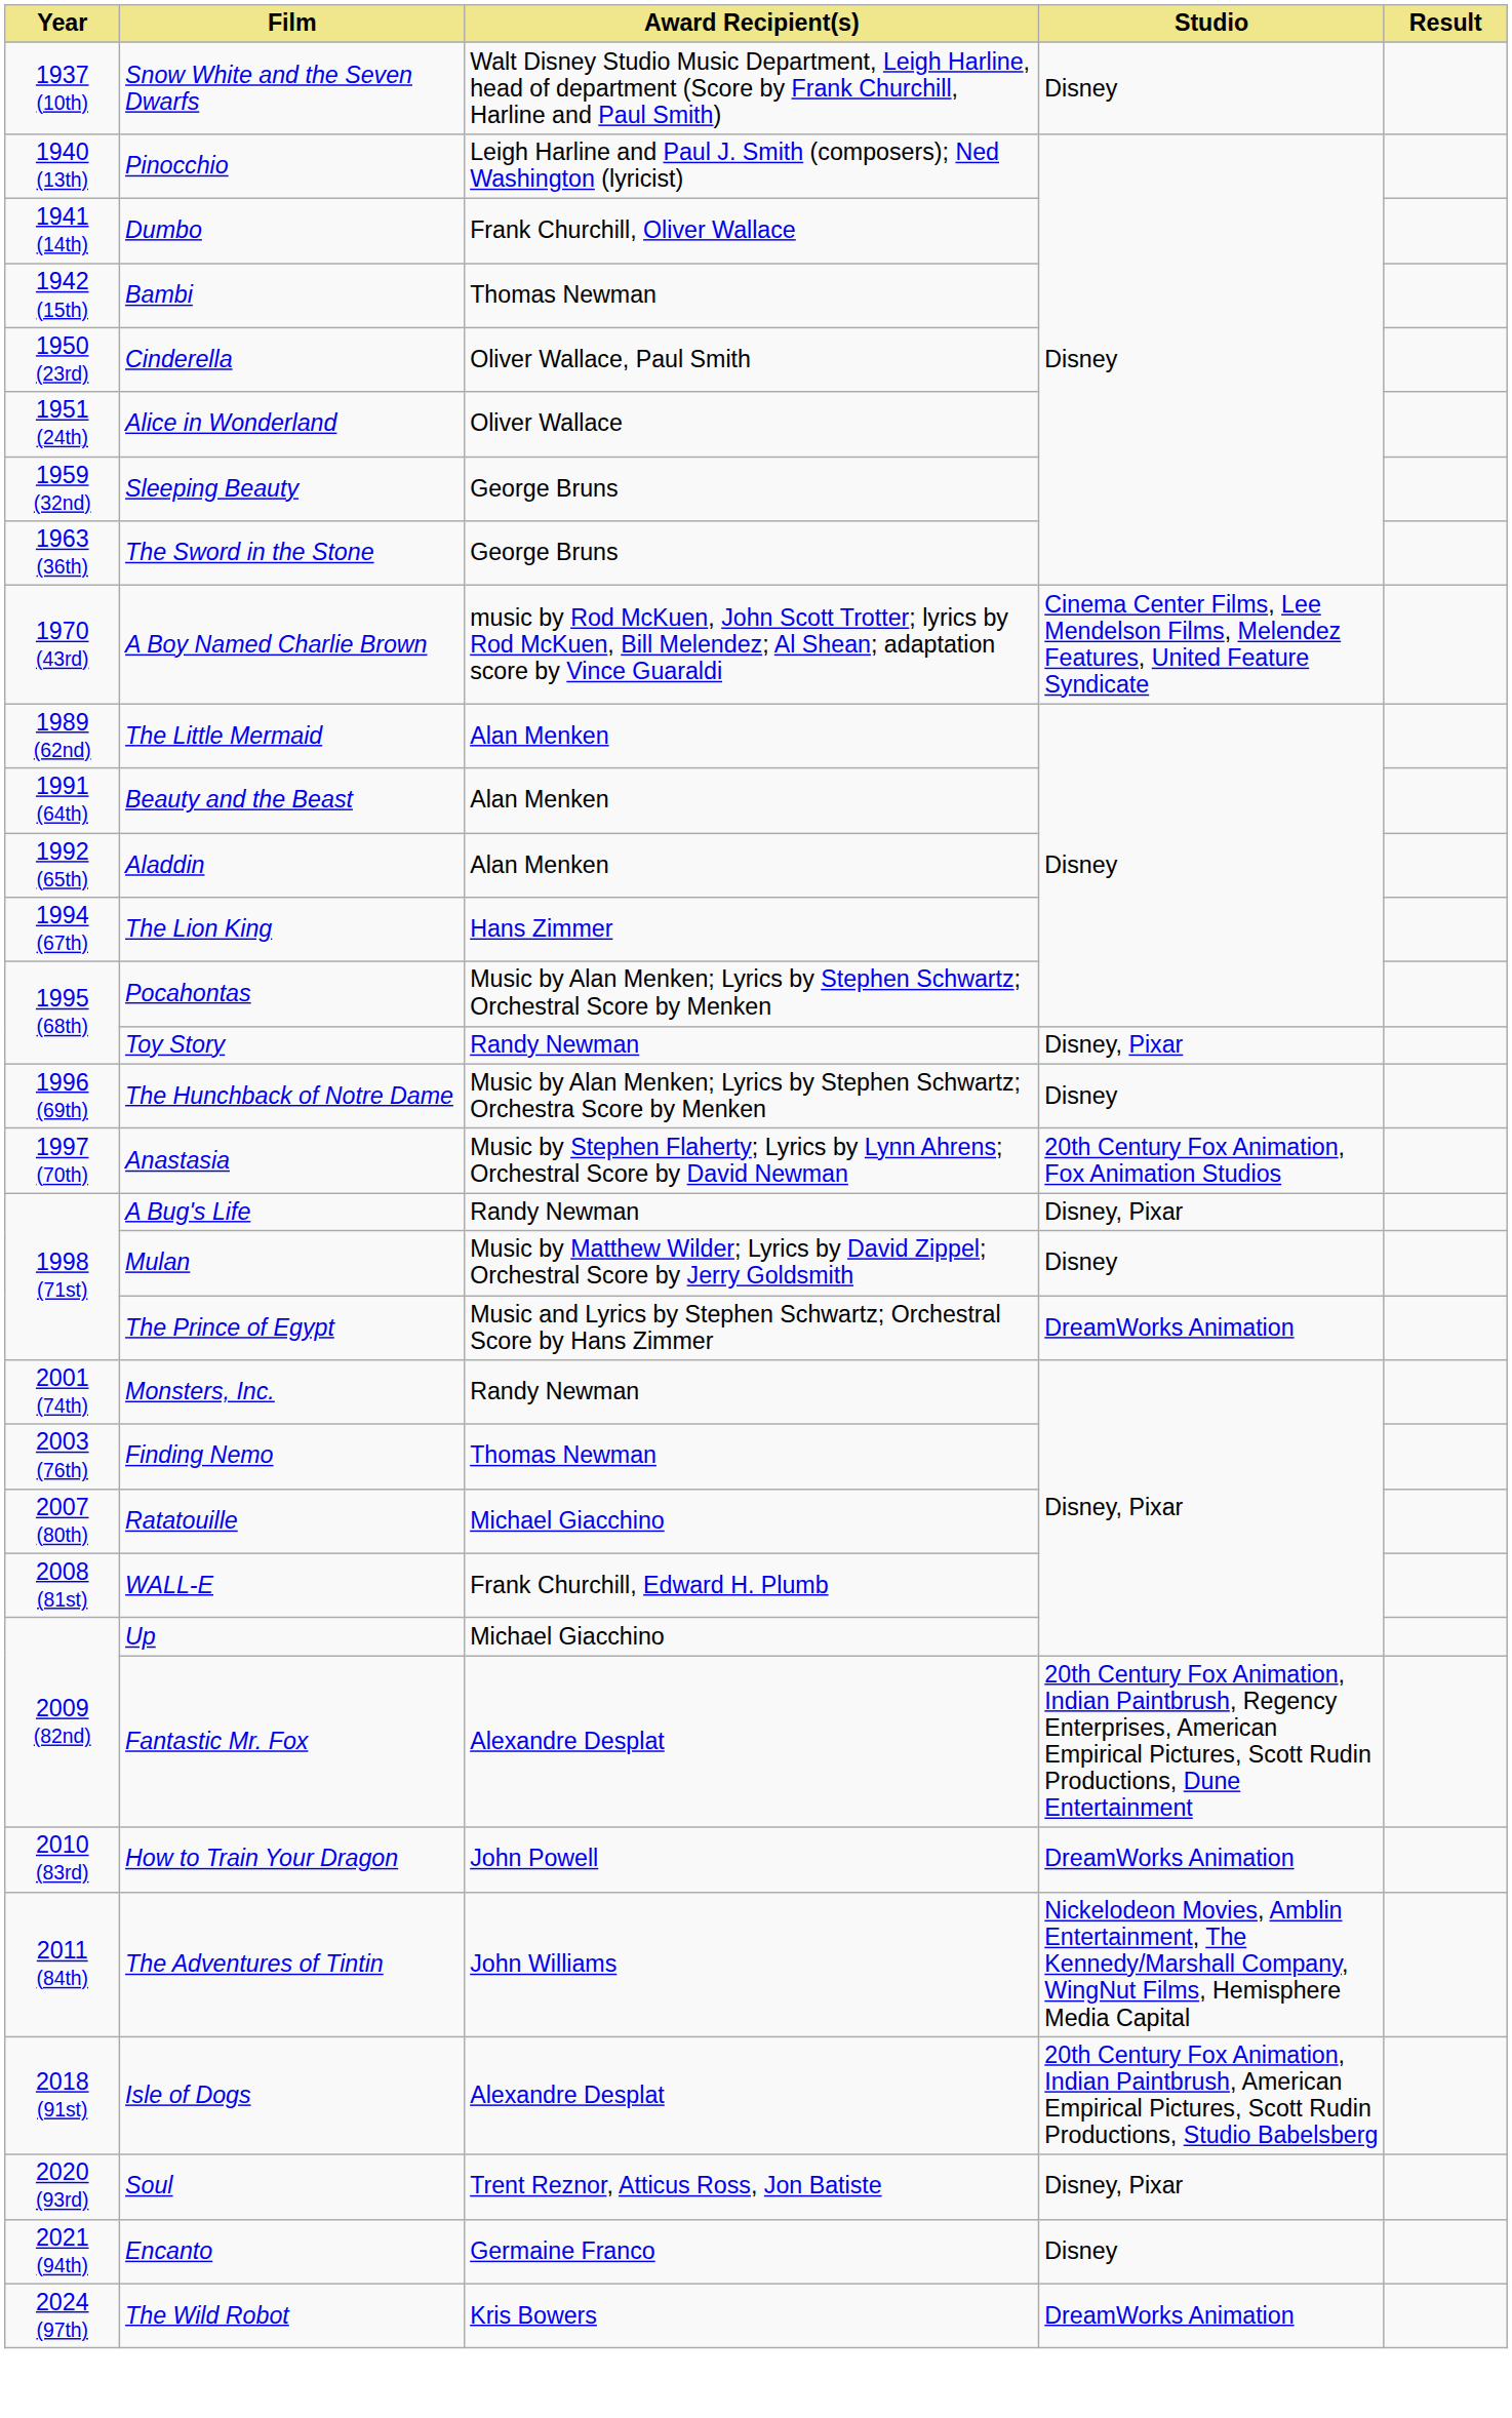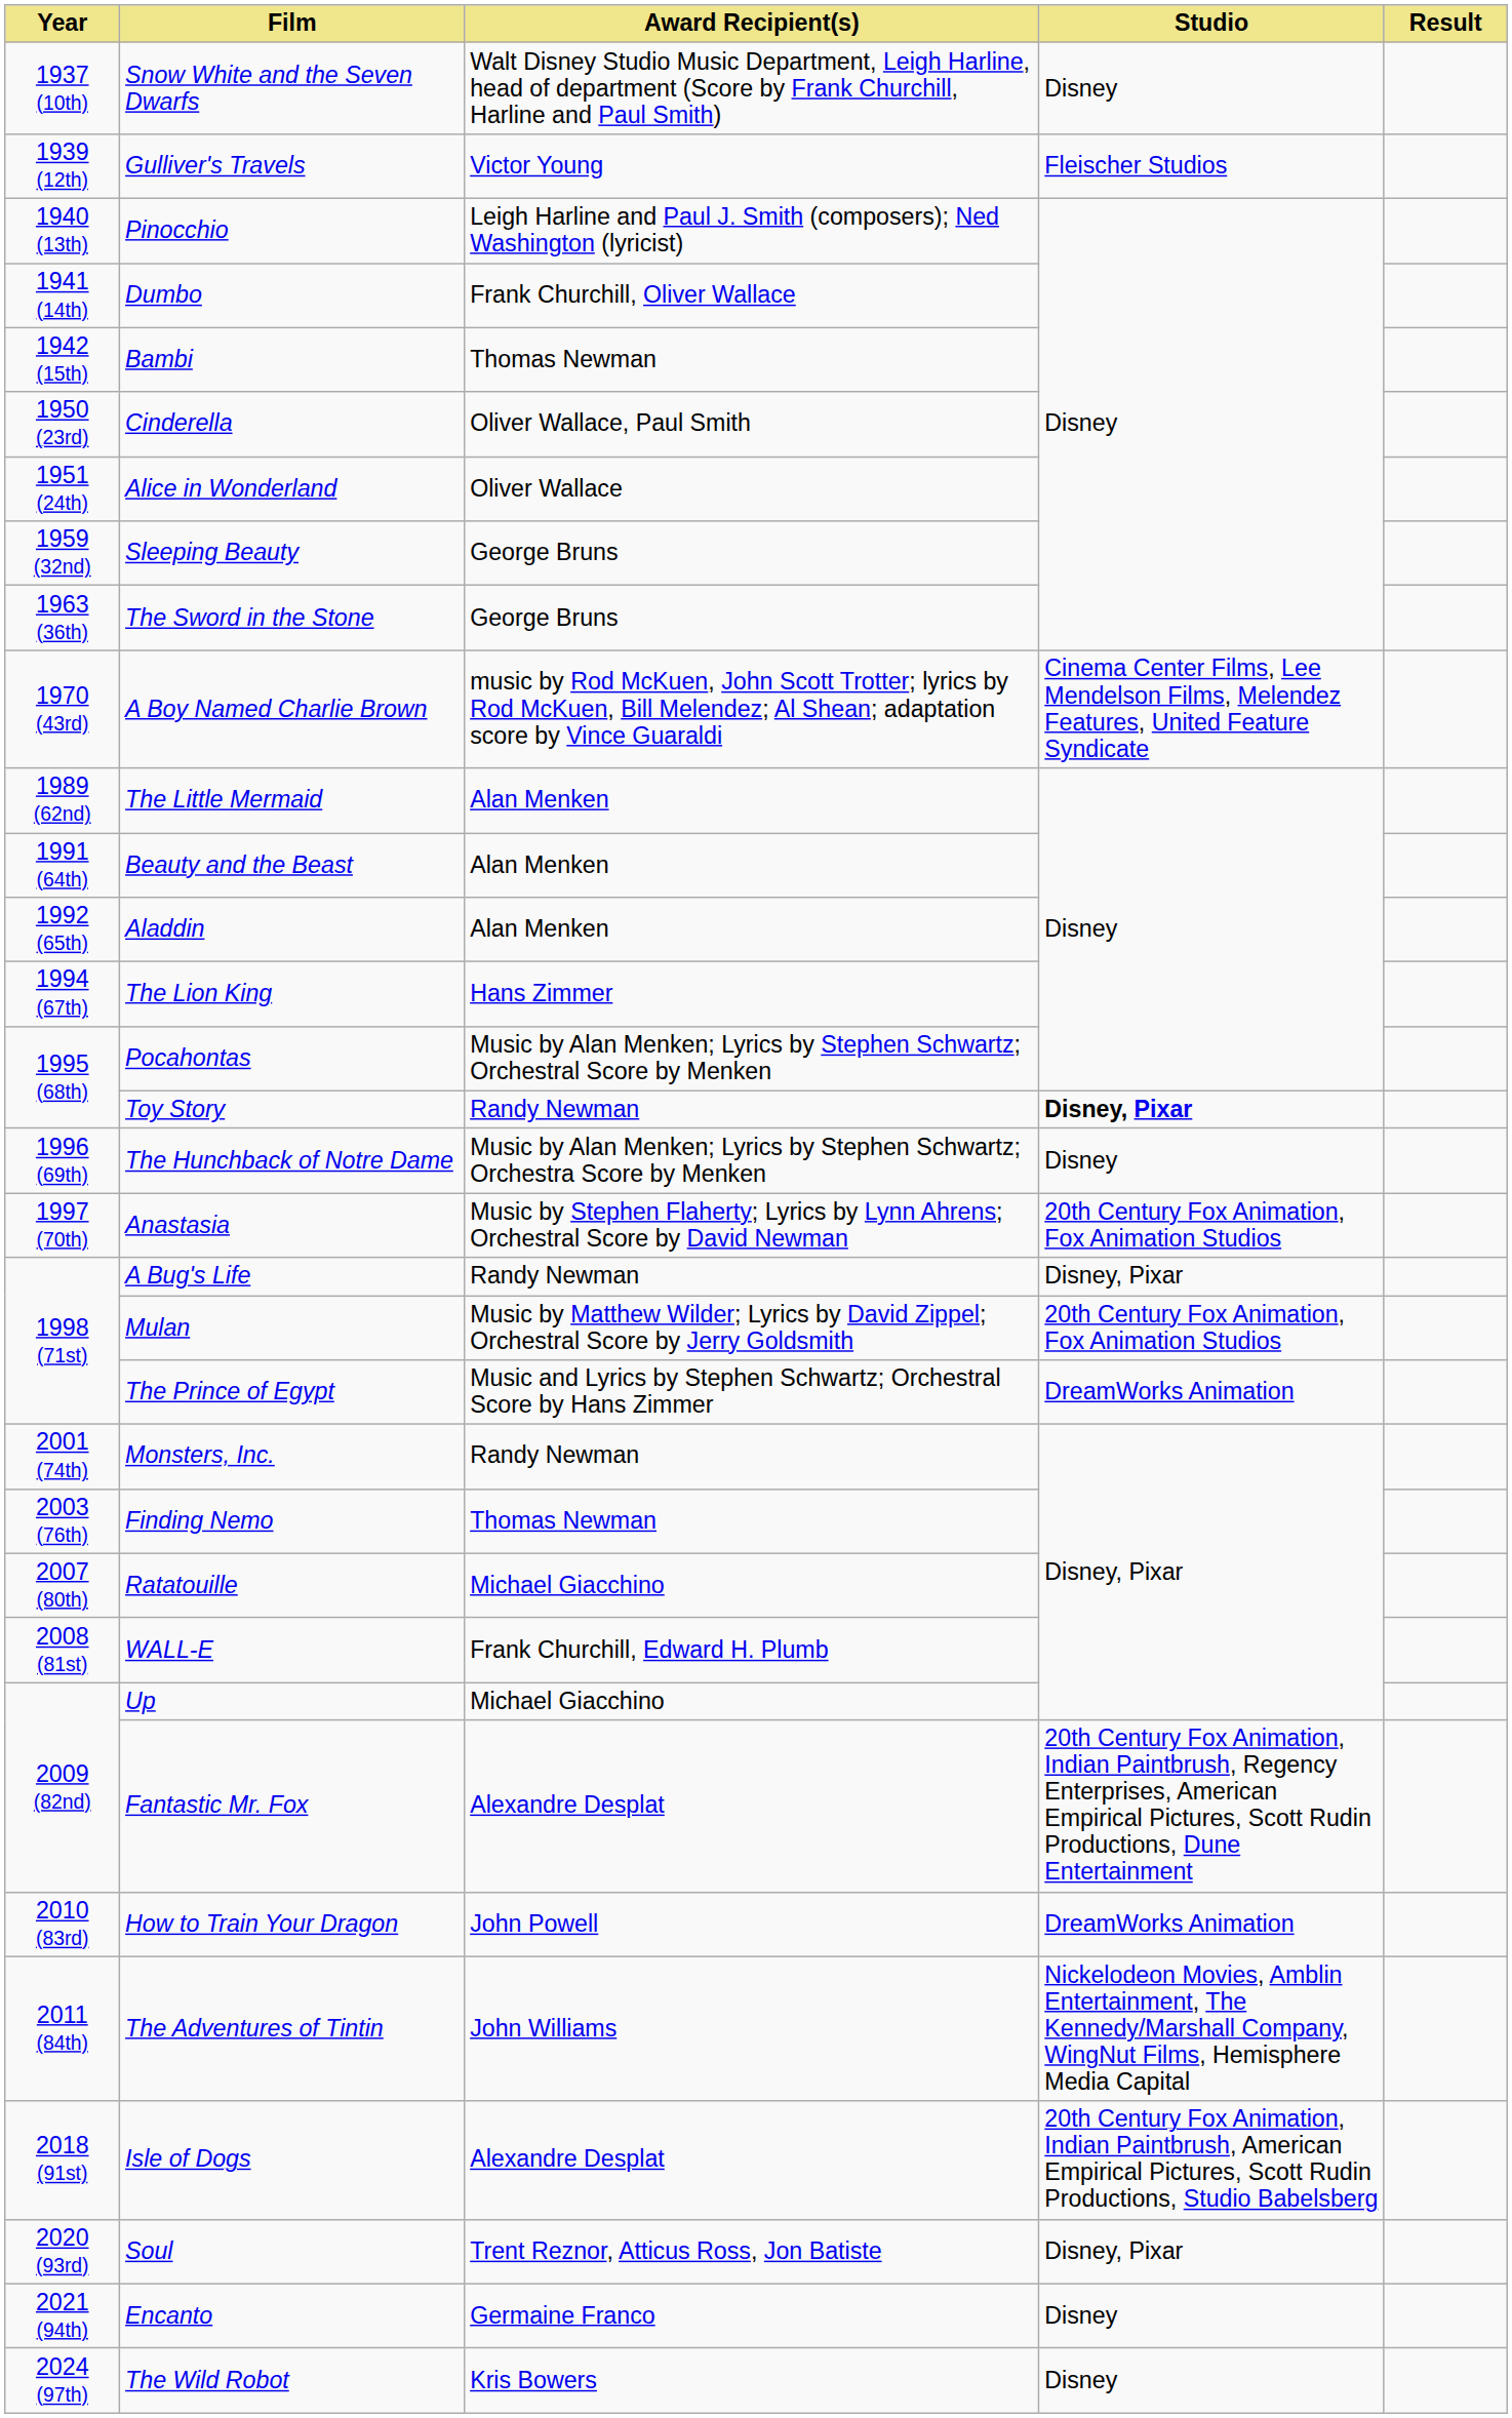+ row: 1939 (12th) | Gulliver's Travels | Victor Young | Fleischer Studios
Toy Story | Studio: normal -> bold
Mulan | Studio: Disney -> 20th Century Fox Animation, Fox Animation Studios
The Wild Robot | Studio: DreamWorks Animation -> Disney
